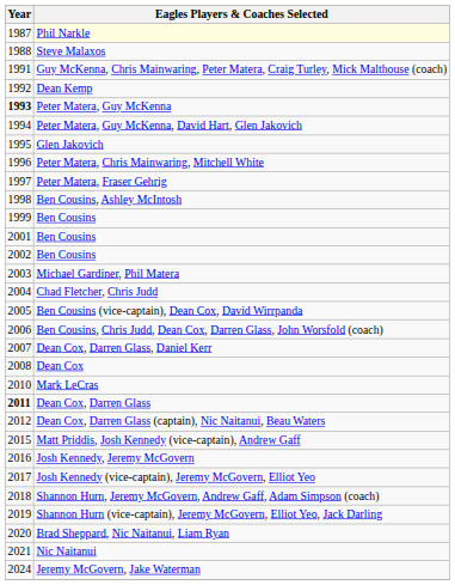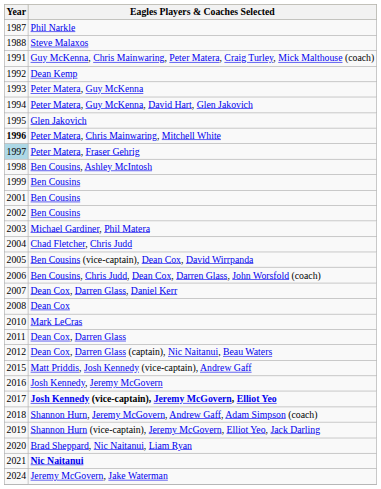row 2 | Eagles Players & Coaches Selected: lightyellow background -> no background
row 6 | Year: bold -> normal
row 9 | Year: normal -> bold
row 10 | Year: no background -> lightblue background
row 22 | Year: bold -> normal
row 26 | Eagles Players & Coaches Selected: normal -> bold
row 30 | Eagles Players & Coaches Selected: normal -> bold
